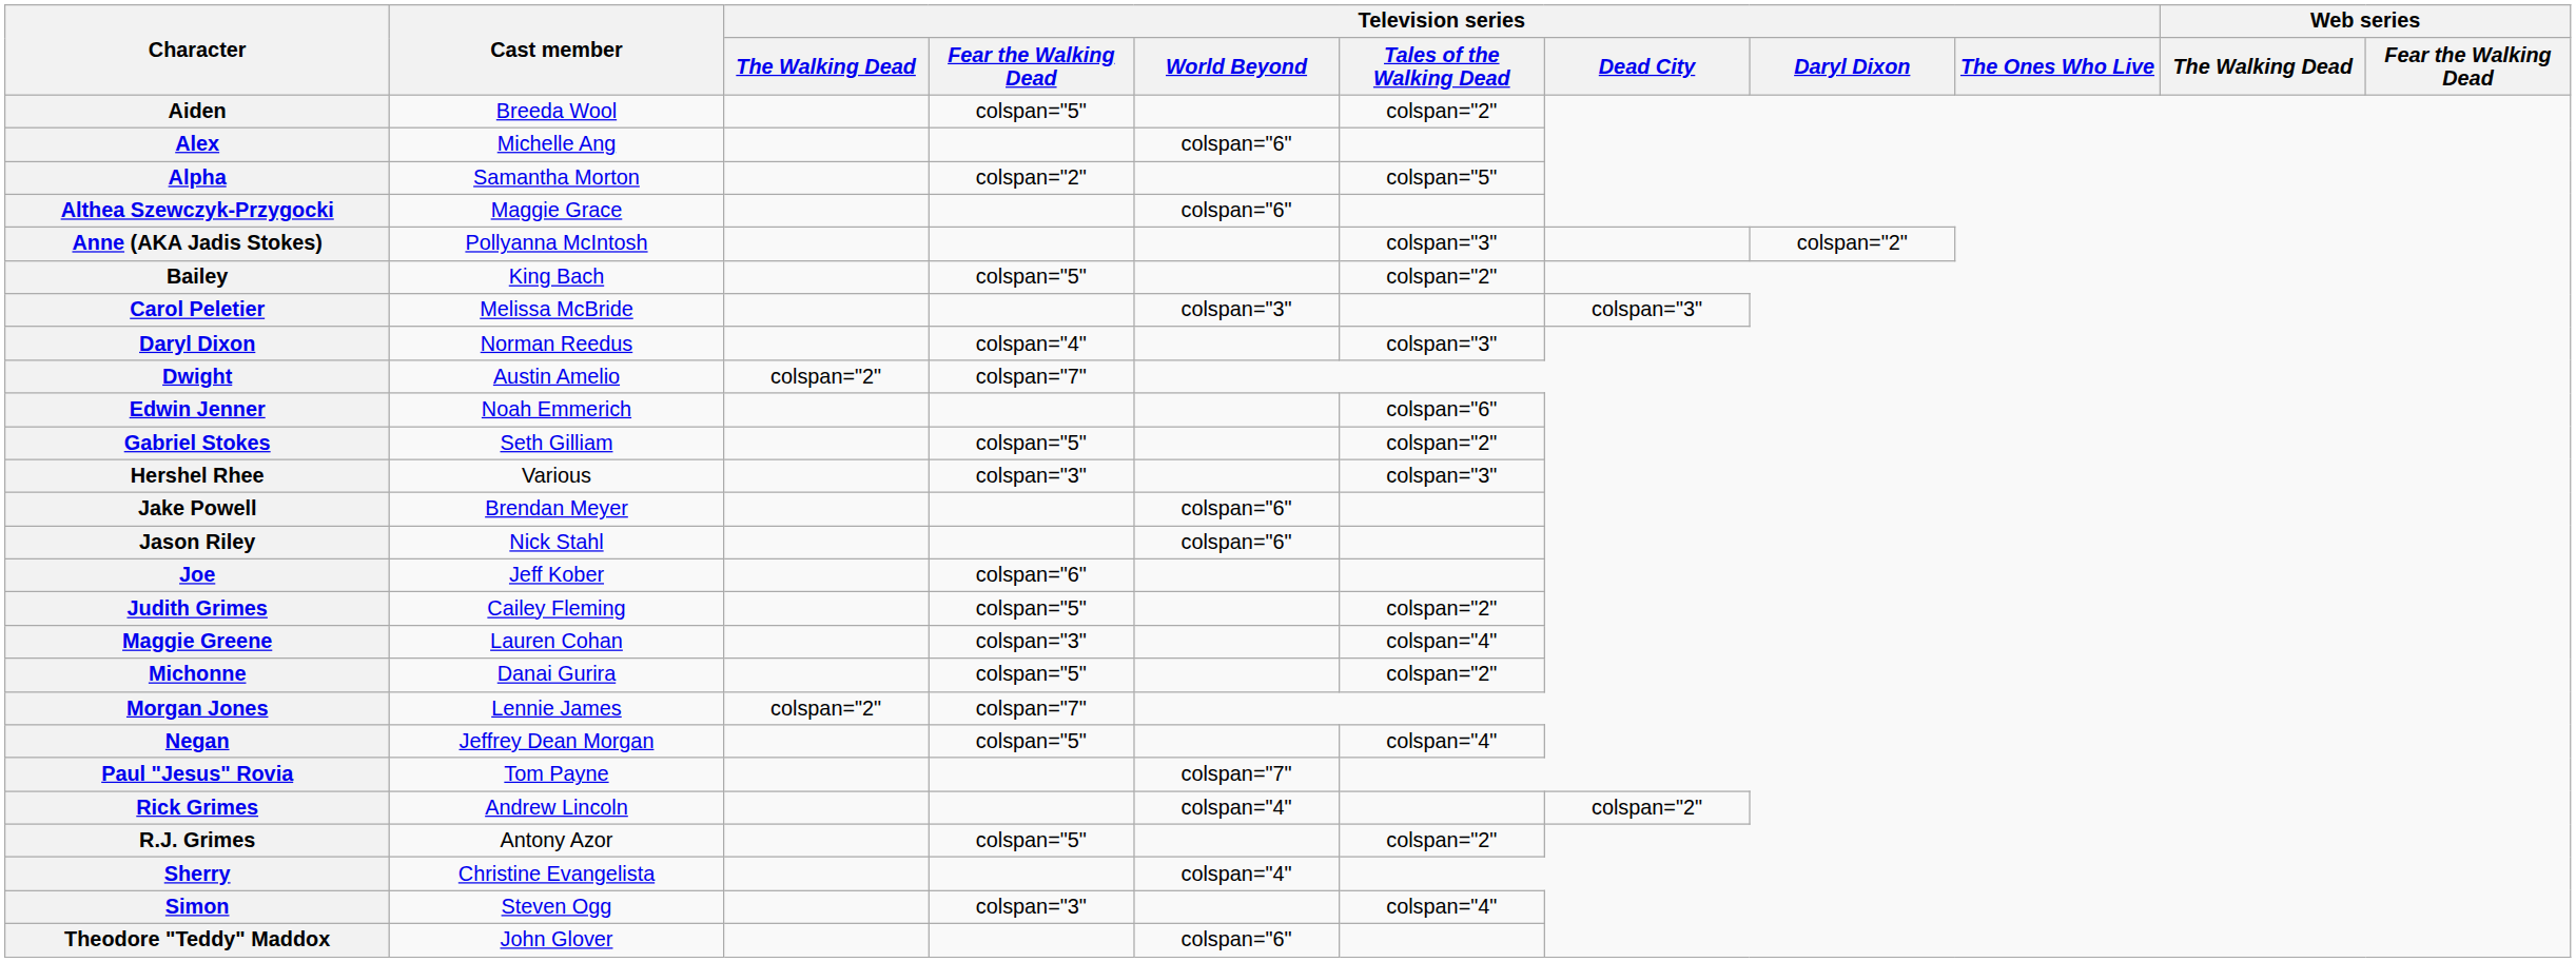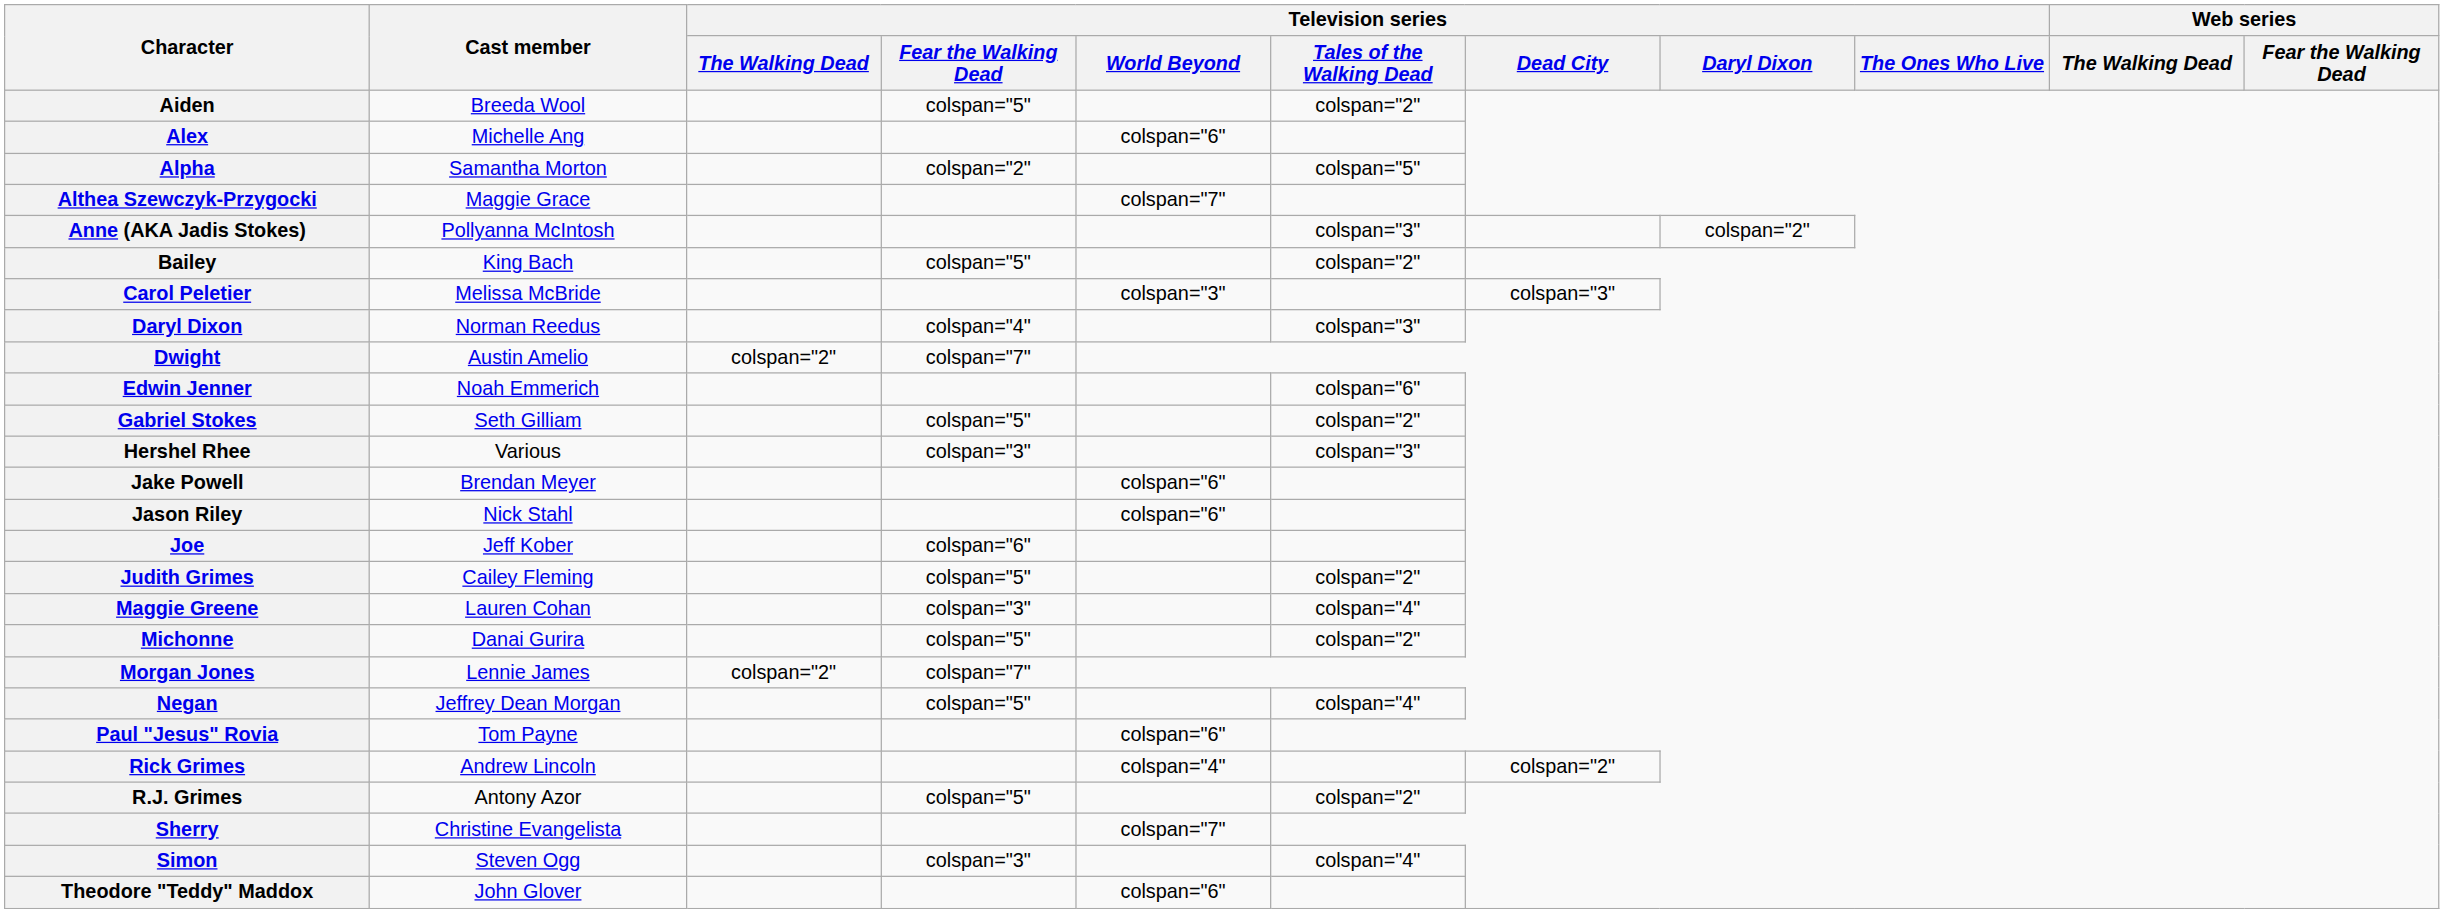Althea Szewczyk-Przygocki | Television series / World Beyond: colspan="6" -> colspan="7"
Paul "Jesus" Rovia | Television series / World Beyond: colspan="7" -> colspan="6"
Sherry | Television series / World Beyond: colspan="4" -> colspan="7"
